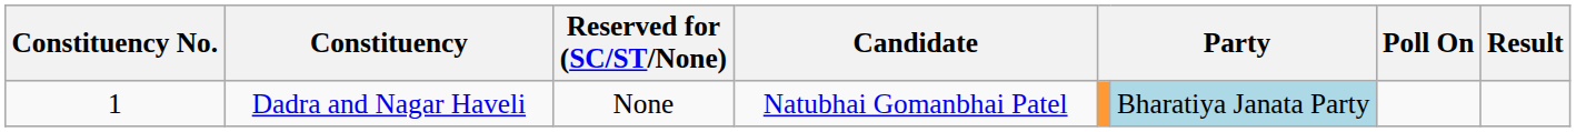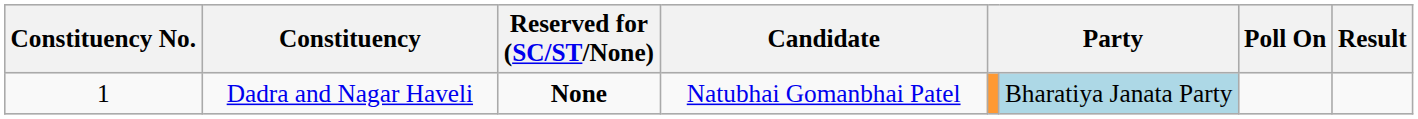Dadra and Nagar Haveli | Reserved for (SC/ST/None): normal -> bold
